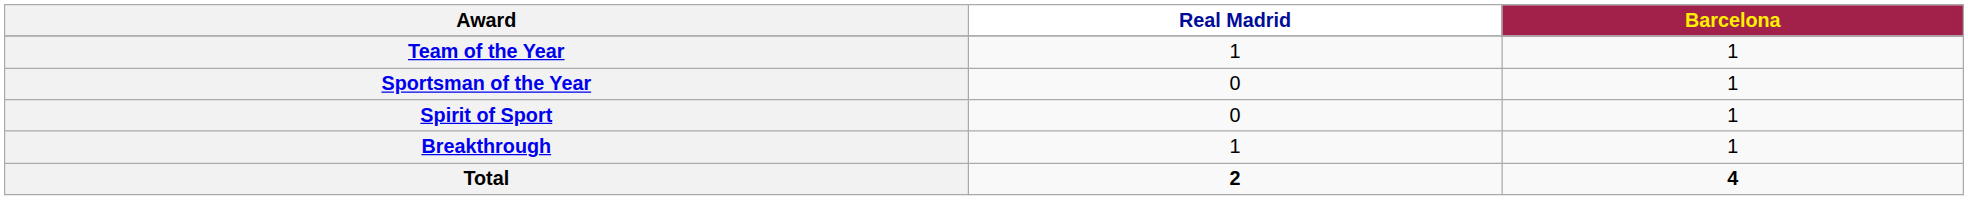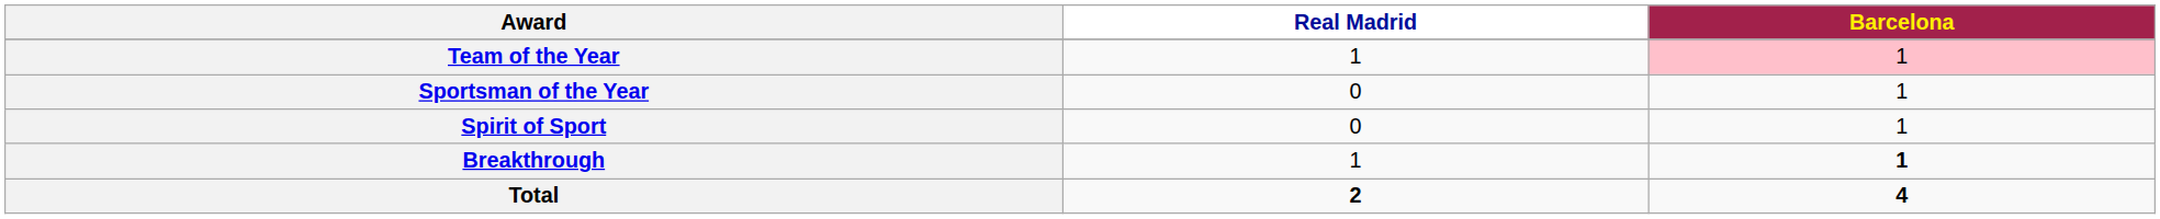Team of the Year | Barcelona: no background -> pink background
Breakthrough | Barcelona: normal -> bold
